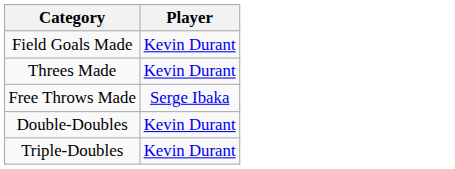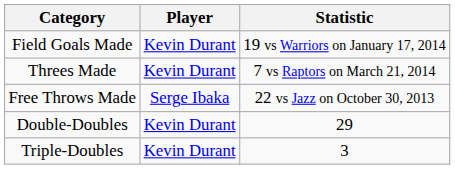+ column: Statistic | 19 vs Warriors on January 17, 2014 | 7 vs Raptors on March 21, 2014 | 22 vs Jazz on October 30, 2013 | 29 | 3
